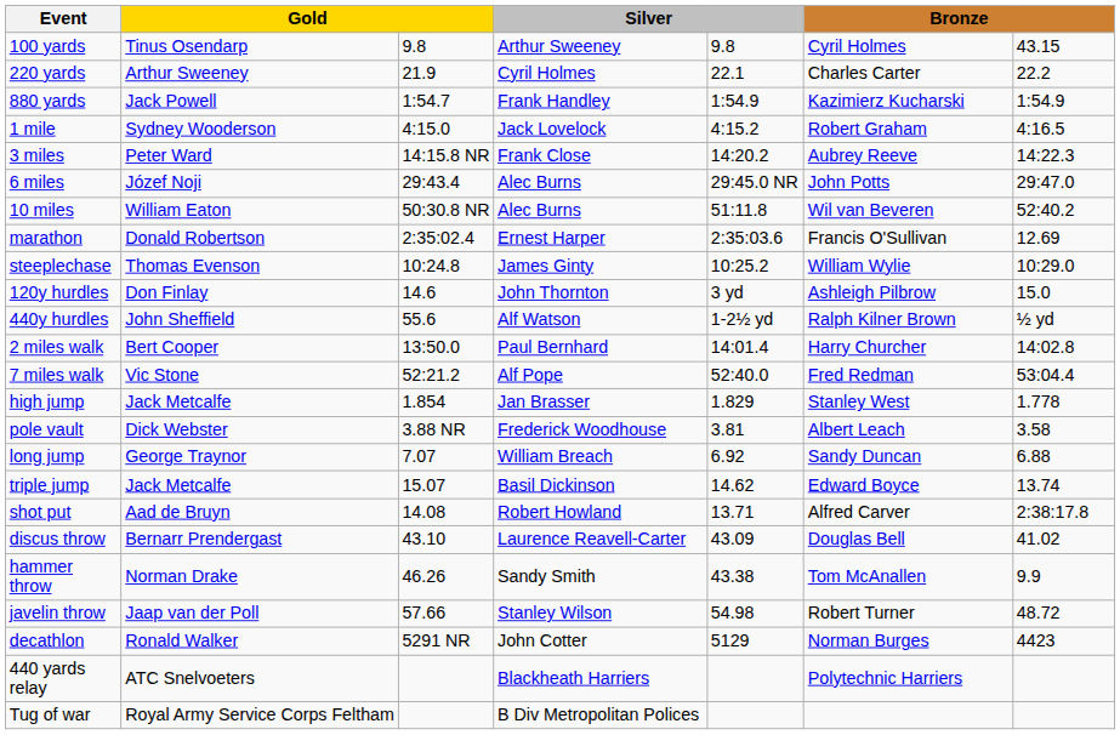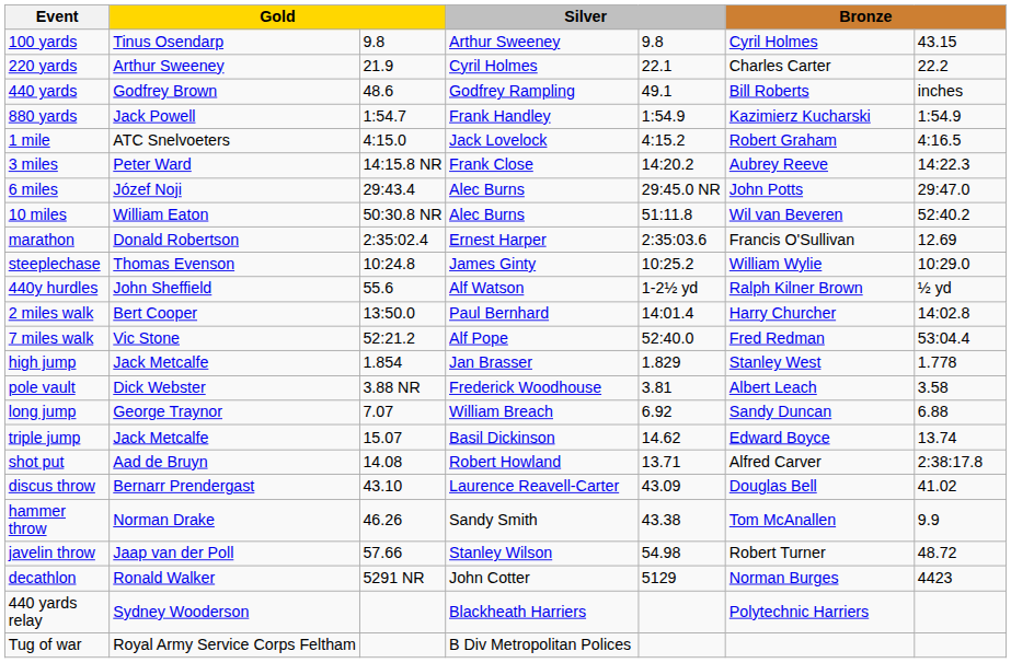+ row: 440 yards | Godfrey Brown | 48.6 | Godfrey Rampling | 49.1 | Bill Roberts | inches
1 mile | column 2: Sydney Wooderson -> ATC Snelvoeters
- row: 120y hurdles | Don Finlay | 14.6 | John Thornton | 3 yd | Ashleigh Pilbrow | 15.0
440 yards relay | column 2: ATC Snelvoeters -> Sydney Wooderson
